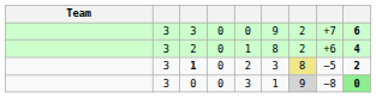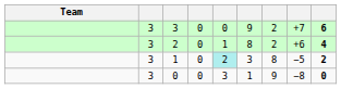row 4 | column 3: bold -> normal
row 4 | column 5: no background -> paleturquoise background
row 4 | column 7: khaki background -> no background
row 5 | column 7: lightgrey background -> no background
row 5 | column 9: lightgreen background -> no background
